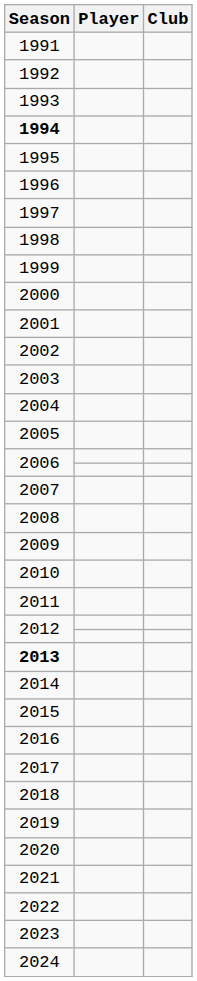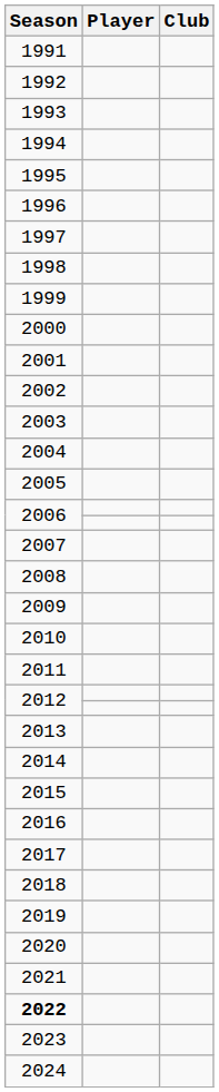1994 | Season: bold -> normal
2013 | Season: bold -> normal
2022 | Season: normal -> bold
